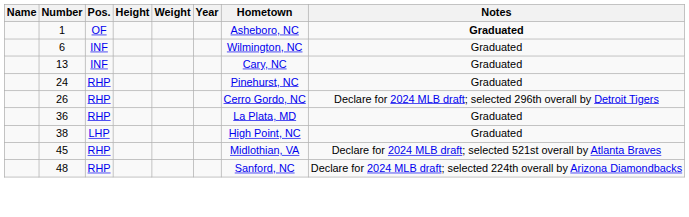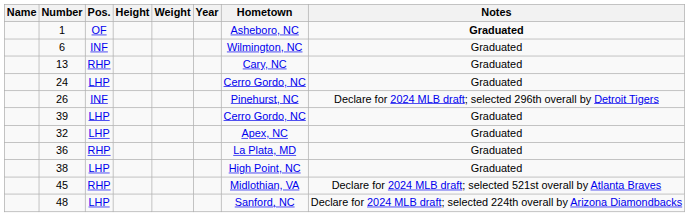13 | Pos.: INF -> RHP
24 | Pos.: RHP -> LHP
24 | Hometown: Pinehurst, NC -> Cerro Gordo, NC
26 | Pos.: RHP -> INF
26 | Hometown: Cerro Gordo, NC -> Pinehurst, NC
+ row: 39 | LHP | Cerro Gordo, NC | Graduated
+ row: 32 | LHP | Apex, NC | Graduated
48 | Pos.: RHP -> LHP
